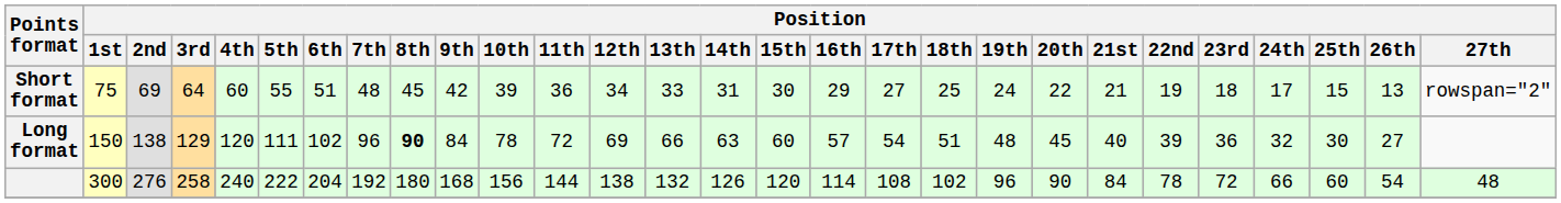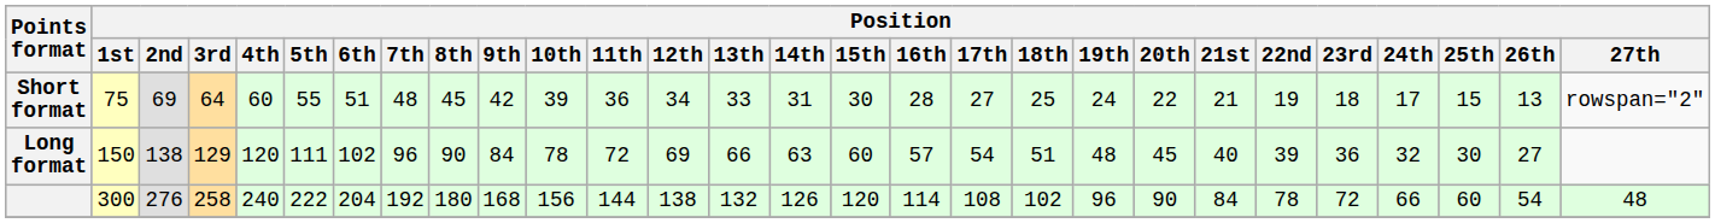Short format | Position / 16th: 29 -> 28
Long format | Position / 8th: bold -> normal
